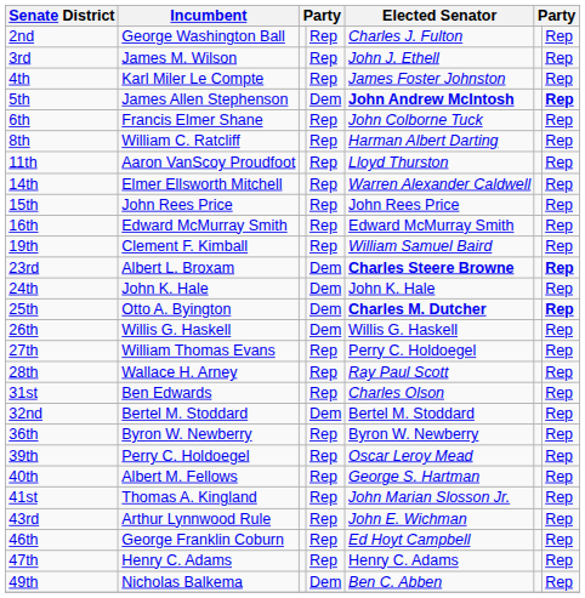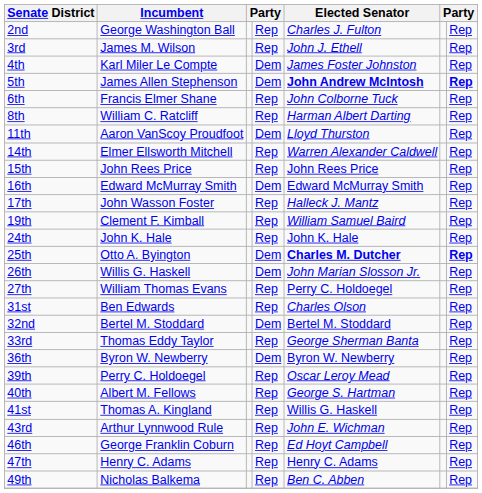4th | column 4: Rep -> Dem
11th | column 4: Rep -> Dem
16th | column 4: Rep -> Dem
+ row: 17th | John Wasson Foster | Rep | Halleck J. Mantz | Rep
- row: 23rd | Albert L. Broxam | Dem | Charles Steere Browne | Rep
24th | column 4: Dem -> Rep
26th | Elected Senator: Willis G. Haskell -> John Marian Slosson Jr.
- row: 28th | Wallace H. Arney | Rep | Ray Paul Scott | Rep
+ row: 33rd | Thomas Eddy Taylor | Rep | George Sherman Banta | Rep
36th | column 4: Rep -> Dem
41st | Elected Senator: John Marian Slosson Jr. -> Willis G. Haskell
49th | column 4: Dem -> Rep
